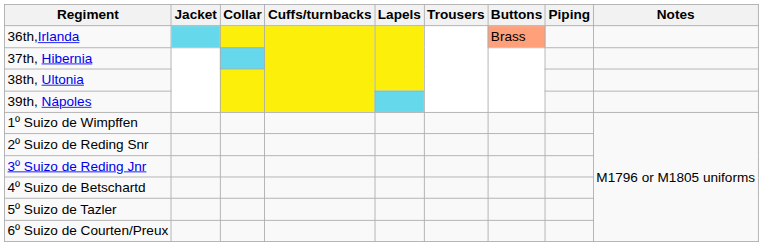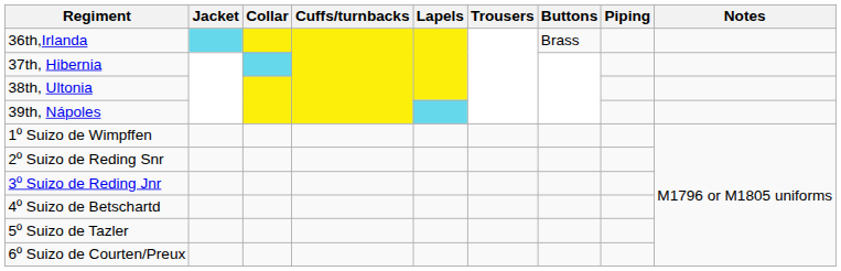36th,Irlanda | Buttons: lightsalmon background -> no background
